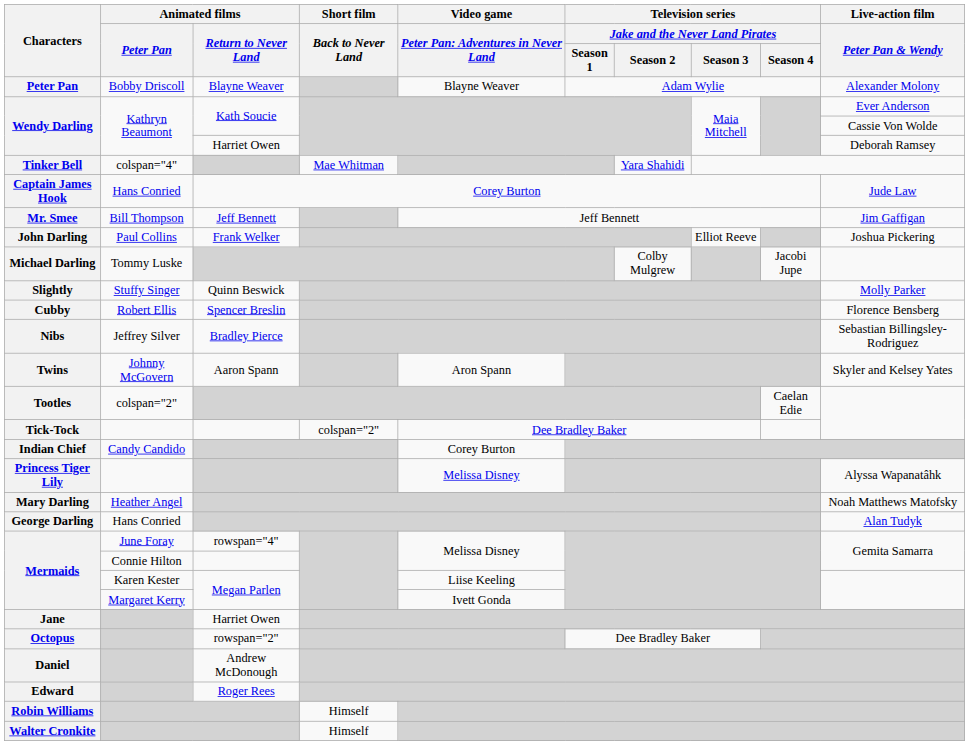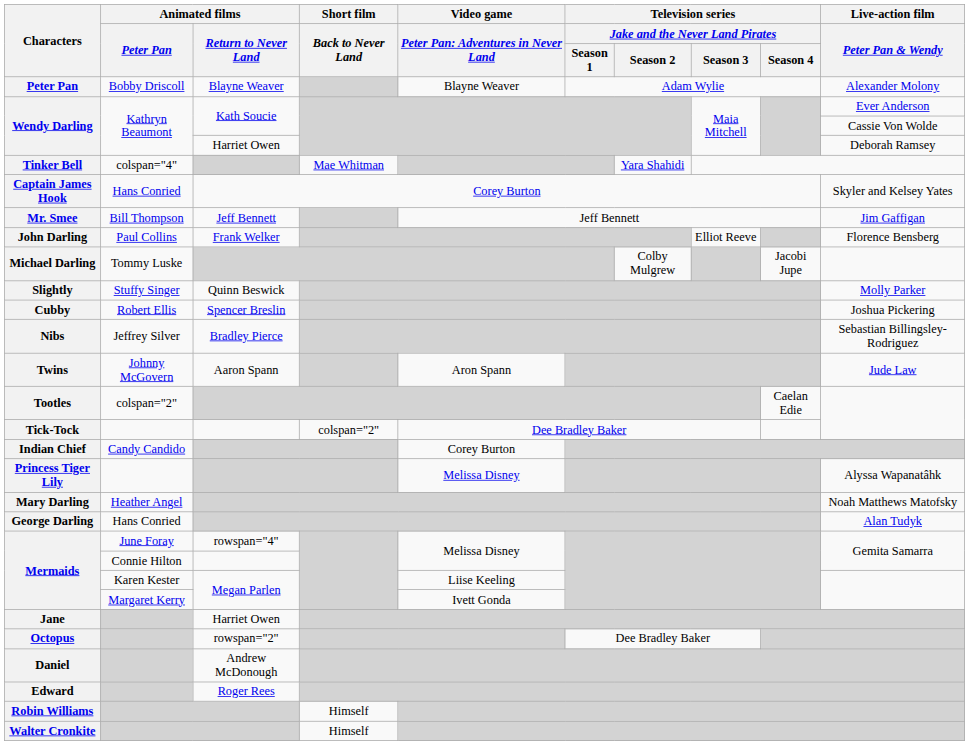Captain James Hook | Live-action film / Peter Pan & Wendy: Jude Law -> Skyler and Kelsey Yates
John Darling | Live-action film / Peter Pan & Wendy: Joshua Pickering -> Florence Bensberg
Cubby | Live-action film / Peter Pan & Wendy: Florence Bensberg -> Joshua Pickering
Twins | Live-action film / Peter Pan & Wendy: Skyler and Kelsey Yates -> Jude Law
